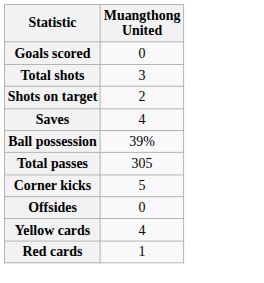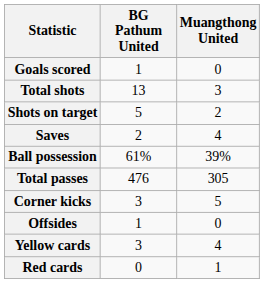+ column: BG Pathum United | 1 | 13 | 5 | 2 | 61% | 476 | 3 | 1 | 3 | 0
